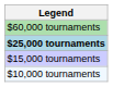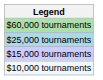row 3 | column 1: bold -> normal
